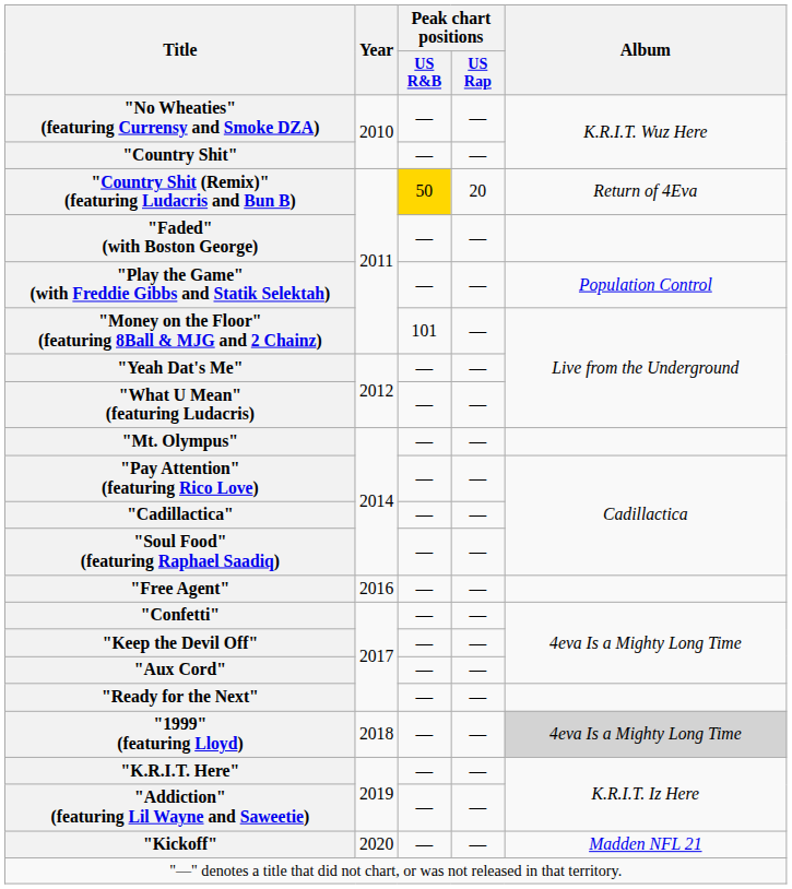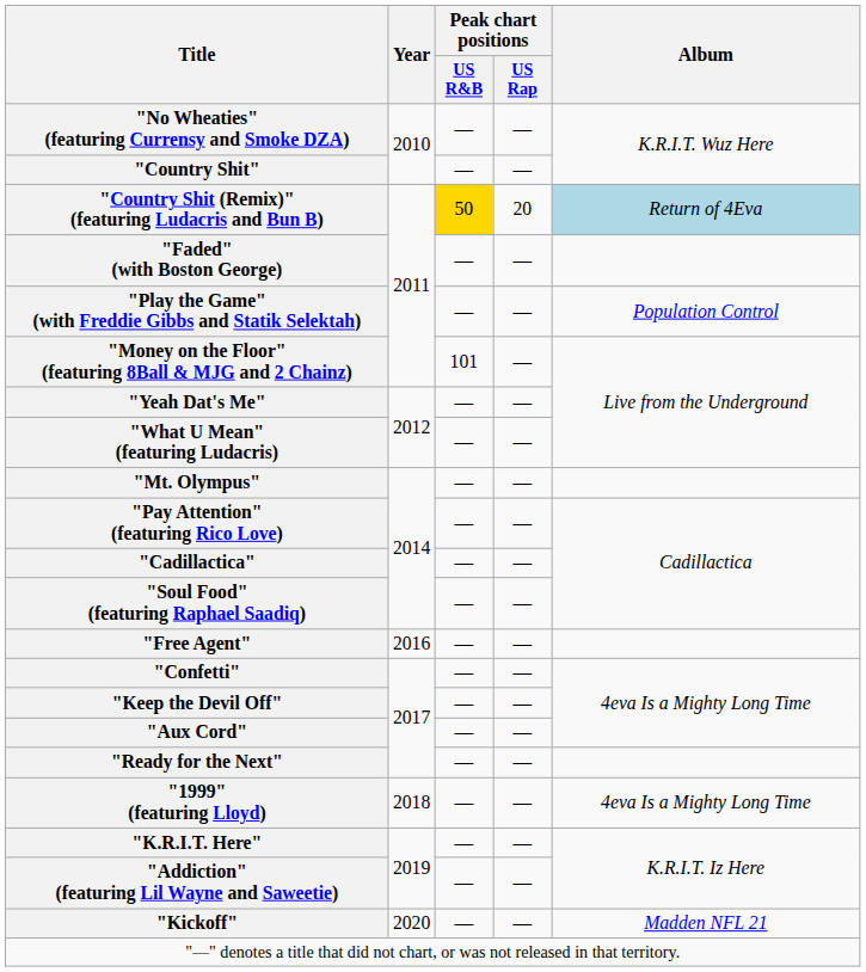"Country Shit (Remix)" (featuring Ludacris and Bun B) | Album: no background -> lightblue background
"1999" (featuring Lloyd) | Album: lightgrey background -> no background
